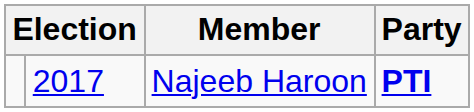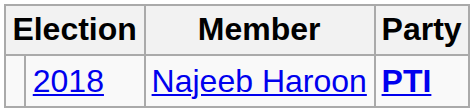Najeeb Haroon | column 2: 2017 -> 2018
